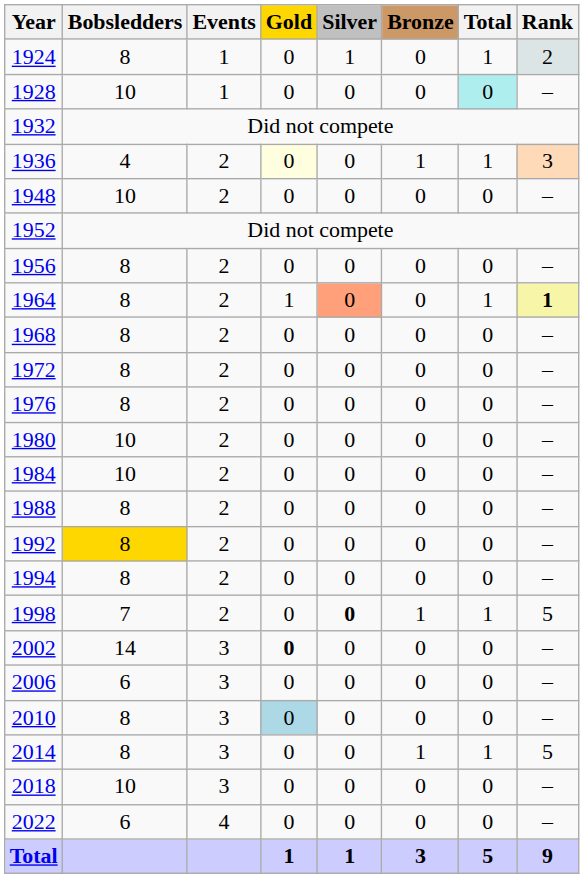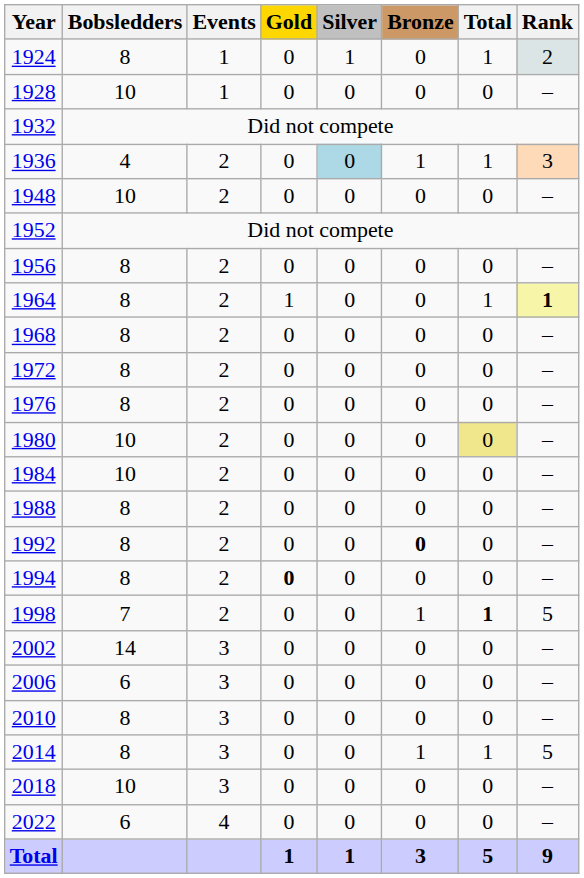1928 | Total: paleturquoise background -> no background
1936 | Gold: lightyellow background -> no background
1936 | Silver: no background -> lightblue background
1964 | Silver: lightsalmon background -> no background
1980 | Total: no background -> khaki background
1992 | Bobsledders: gold background -> no background
1992 | Bronze: normal -> bold
1994 | Gold: normal -> bold
1998 | Silver: bold -> normal
1998 | Total: normal -> bold
2002 | Gold: bold -> normal
2010 | Gold: lightblue background -> no background
